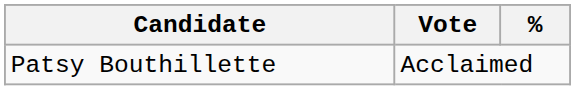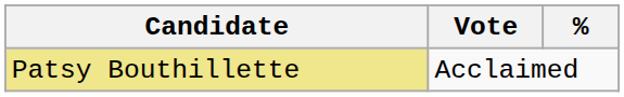Patsy Bouthillette | Candidate: no background -> khaki background
